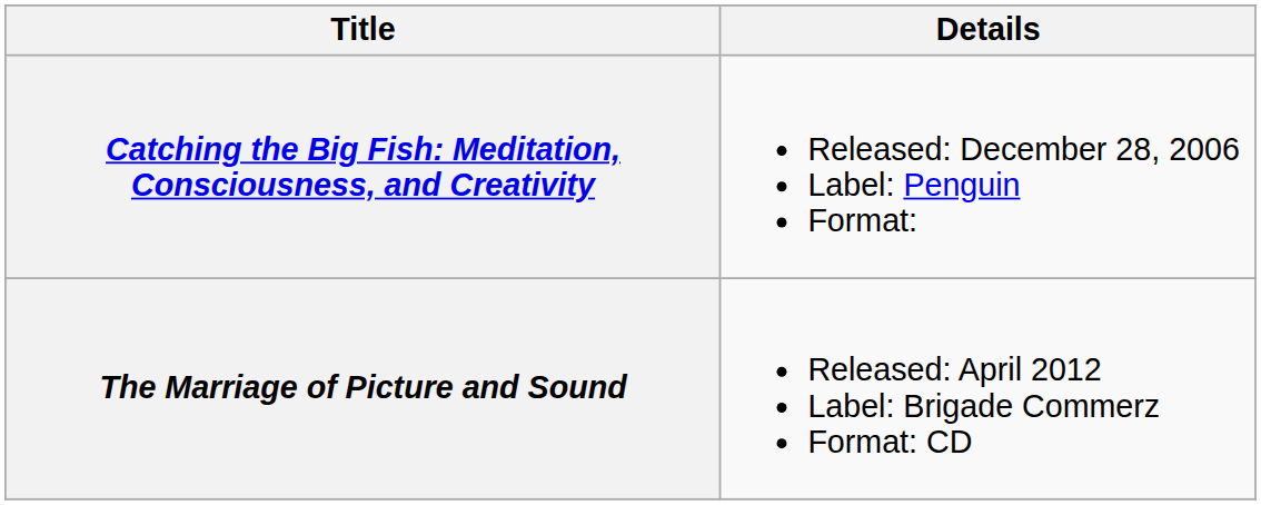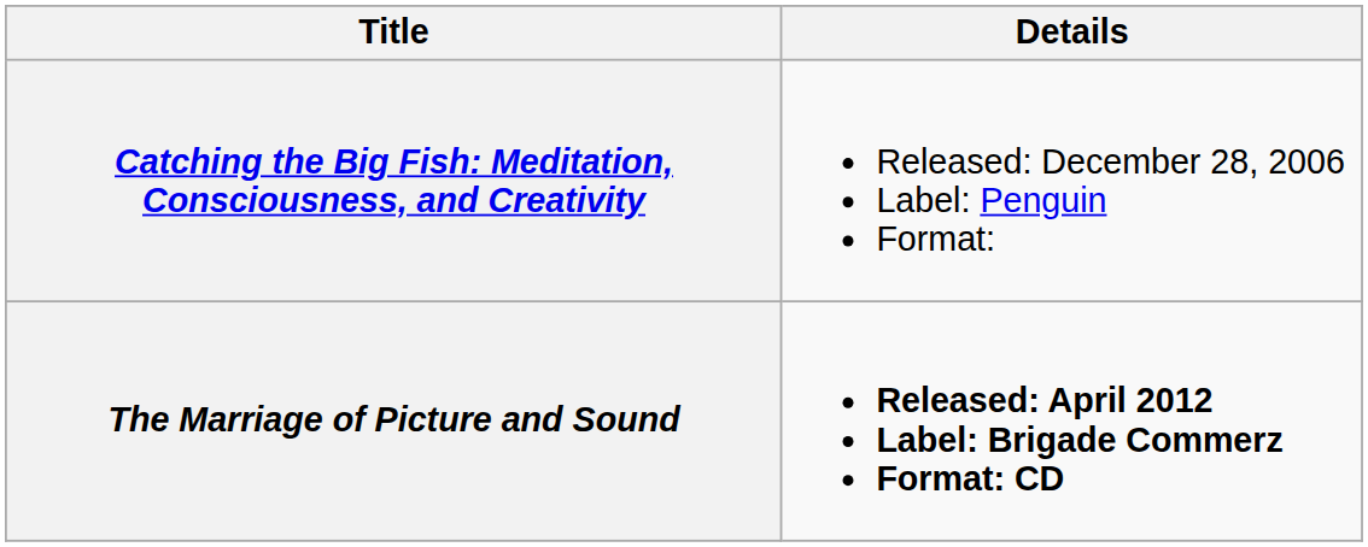The Marriage of Picture and Sound | Details: normal -> bold
